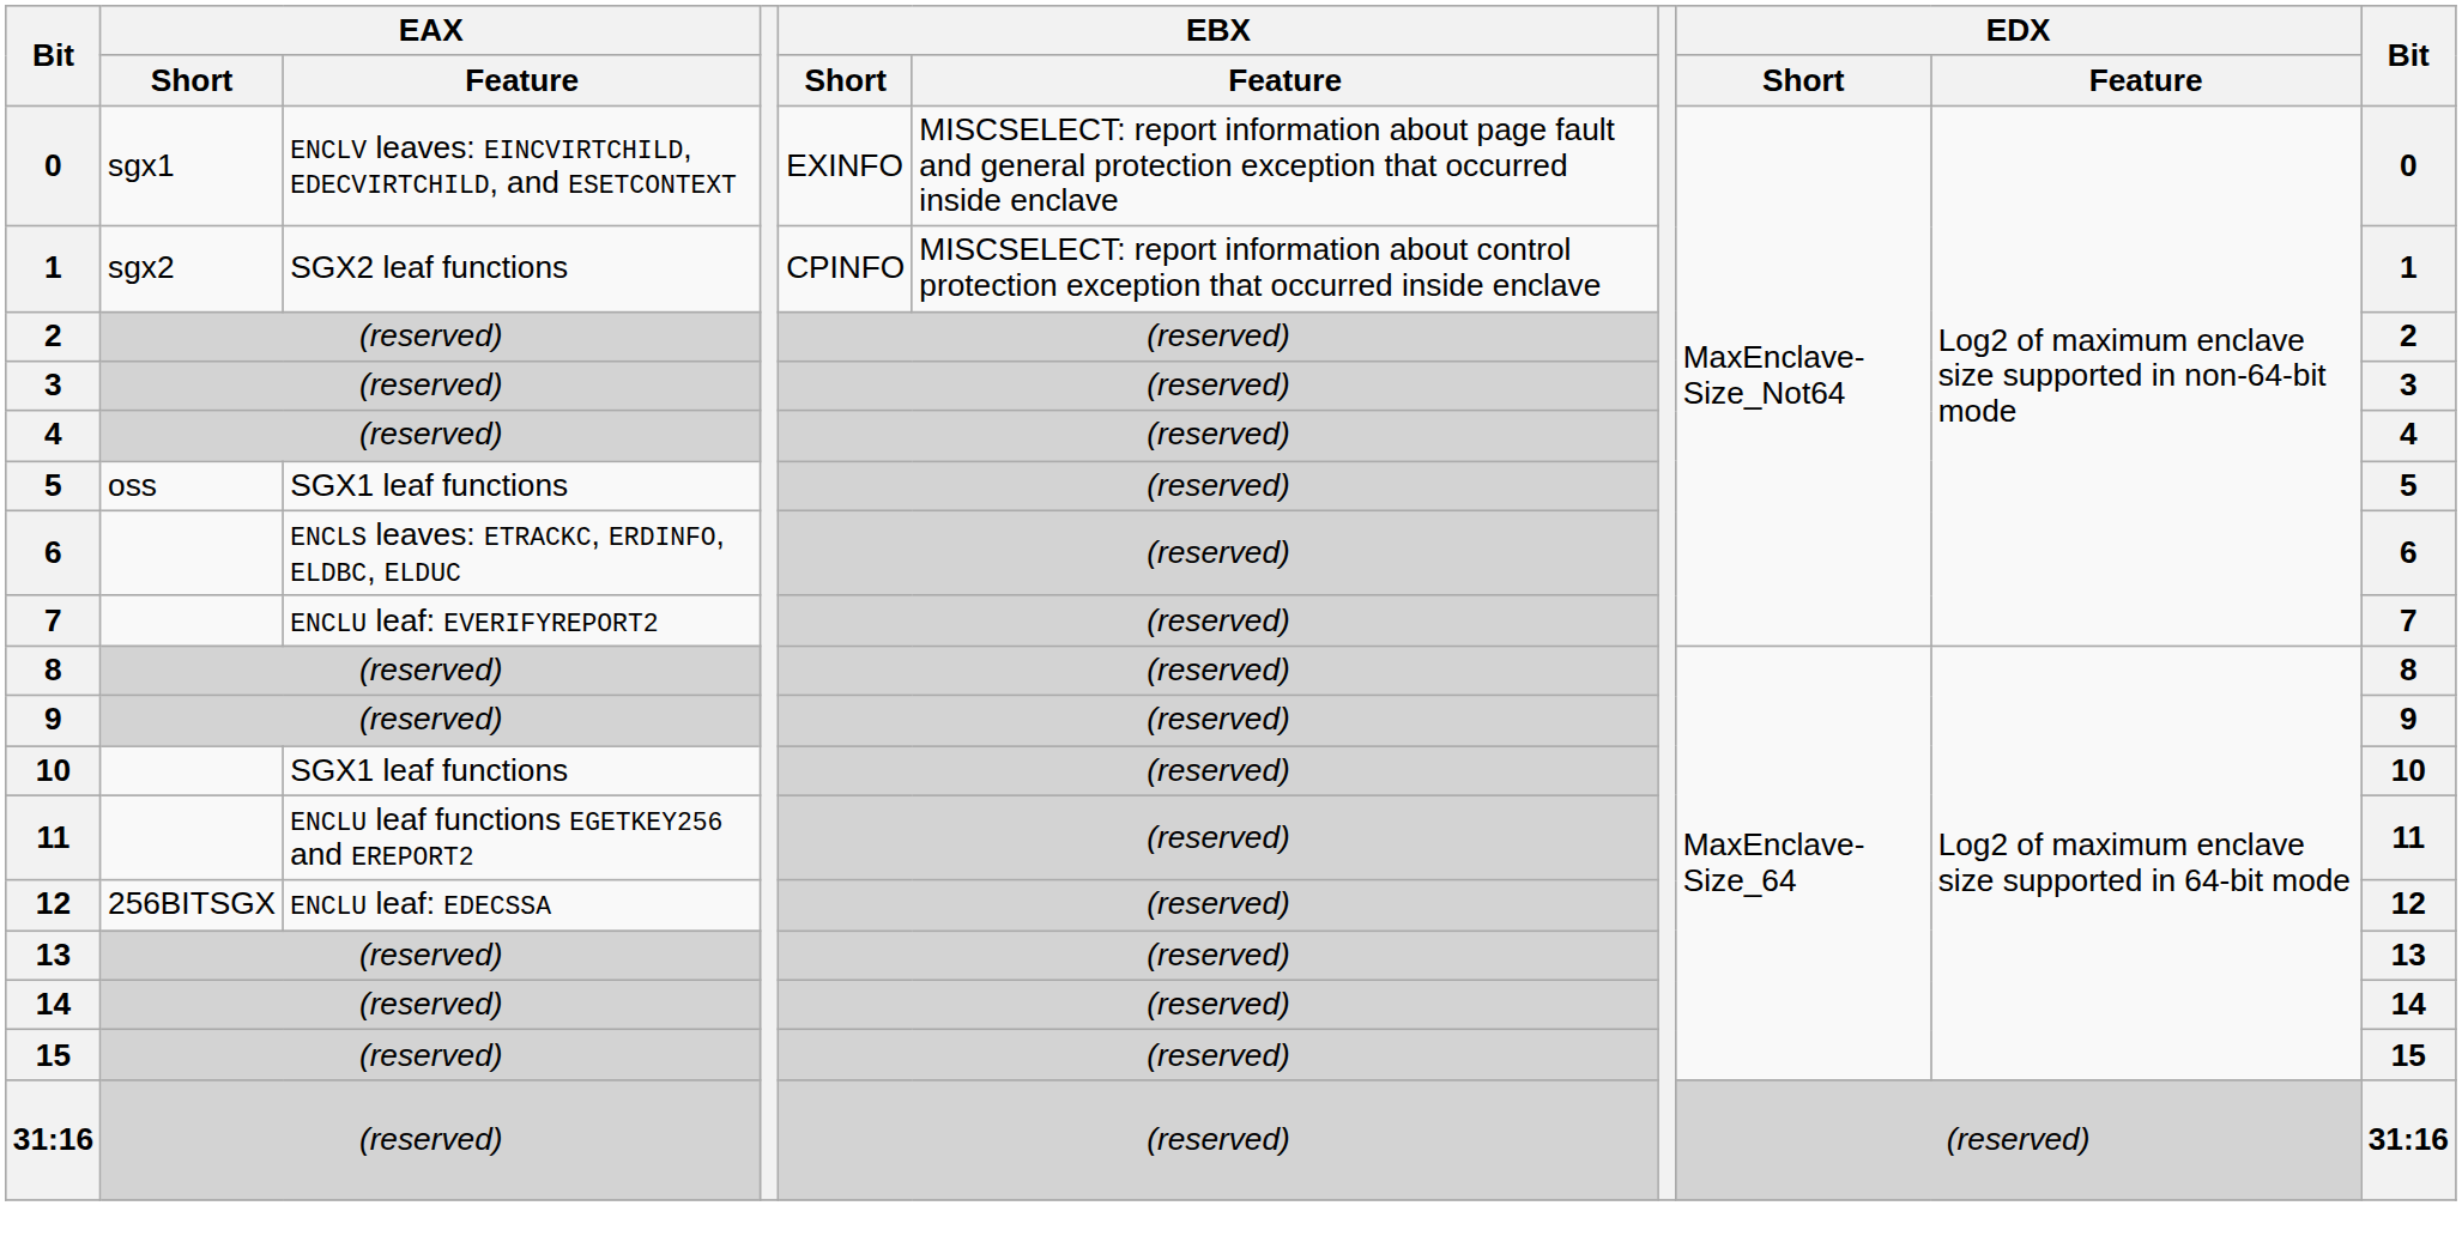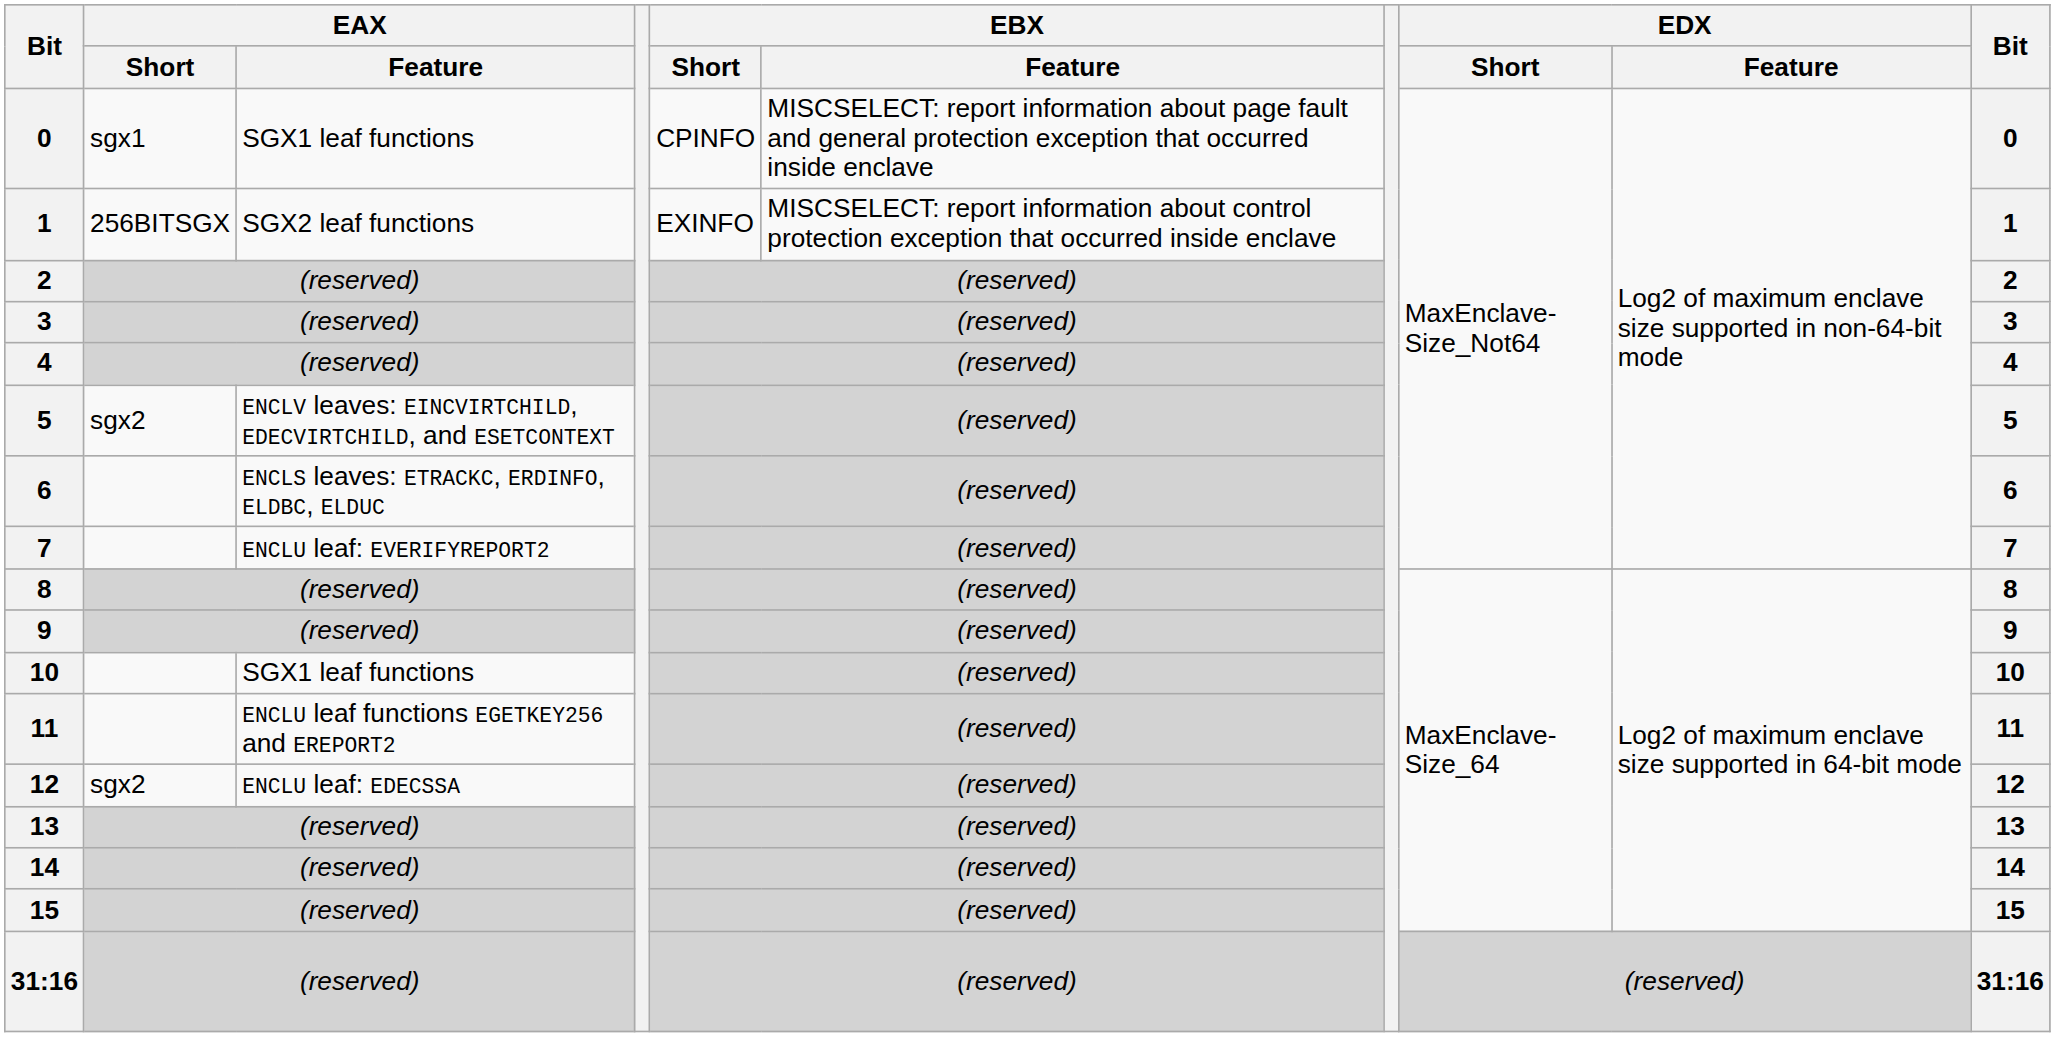row 3 | EAX / Feature: ENCLV leaves: EINCVIRTCHILD, EDECVIRTCHILD, and ESETCONTEXT -> SGX1 leaf functions
row 3 | EBX / Short: EXINFO -> CPINFO
row 4 | EAX / Short: sgx2 -> 256BITSGX
row 4 | EBX / Short: CPINFO -> EXINFO
row 8 | EAX / Short: oss -> sgx2
row 8 | EAX / Feature: SGX1 leaf functions -> ENCLV leaves: EINCVIRTCHILD, EDECVIRTCHILD, and ESETCONTEXT
row 15 | EAX / Short: 256BITSGX -> sgx2
